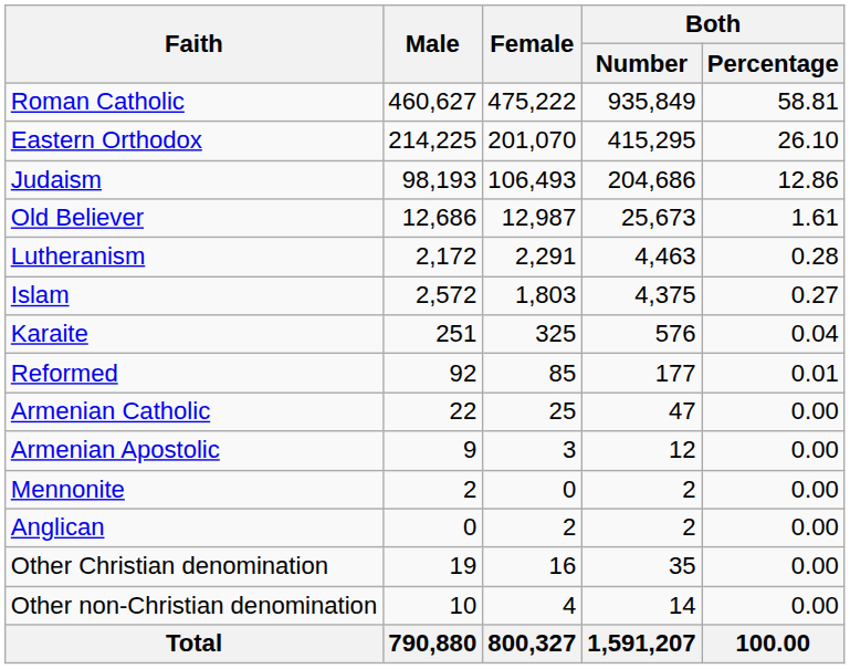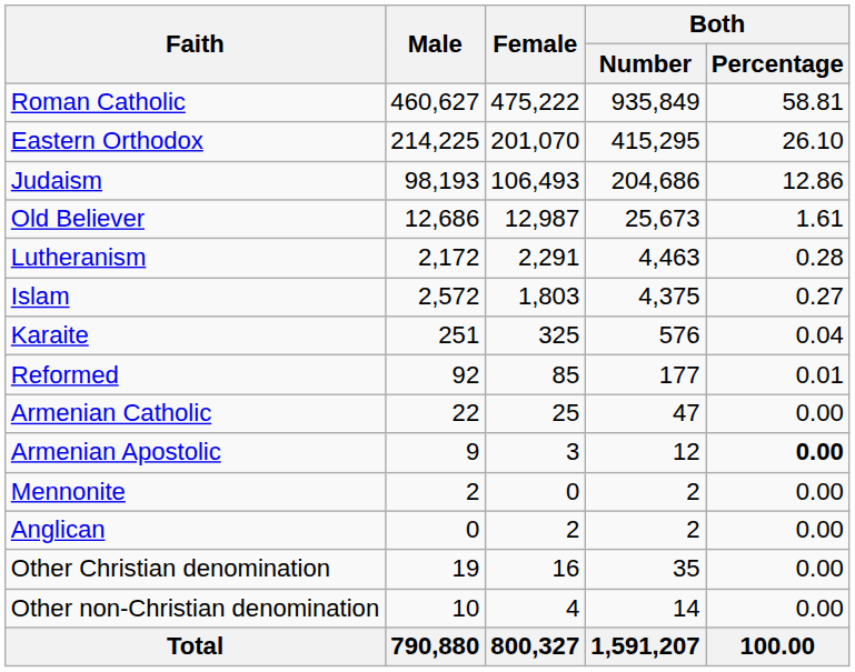Armenian Apostolic | Both / Percentage: normal -> bold
